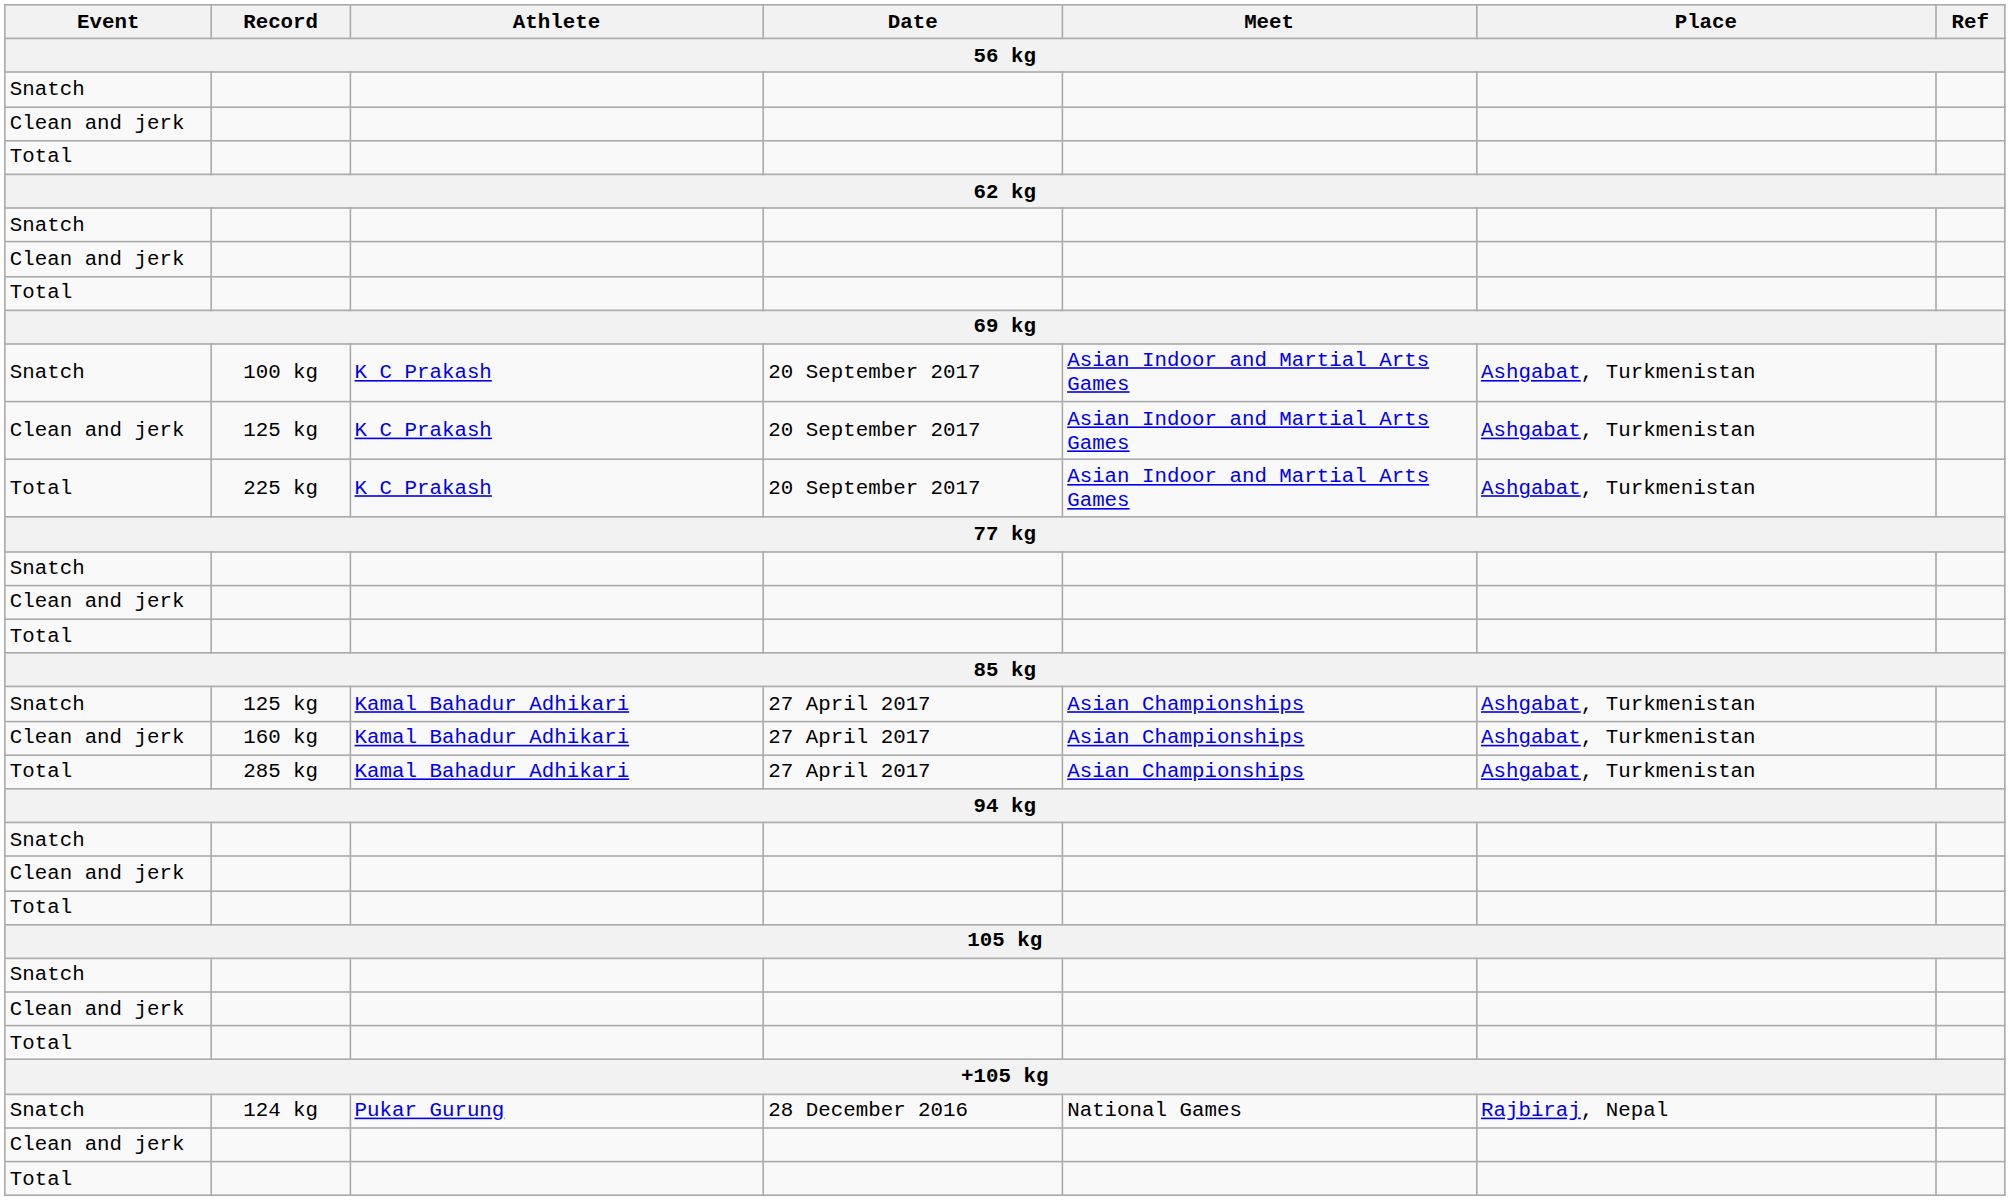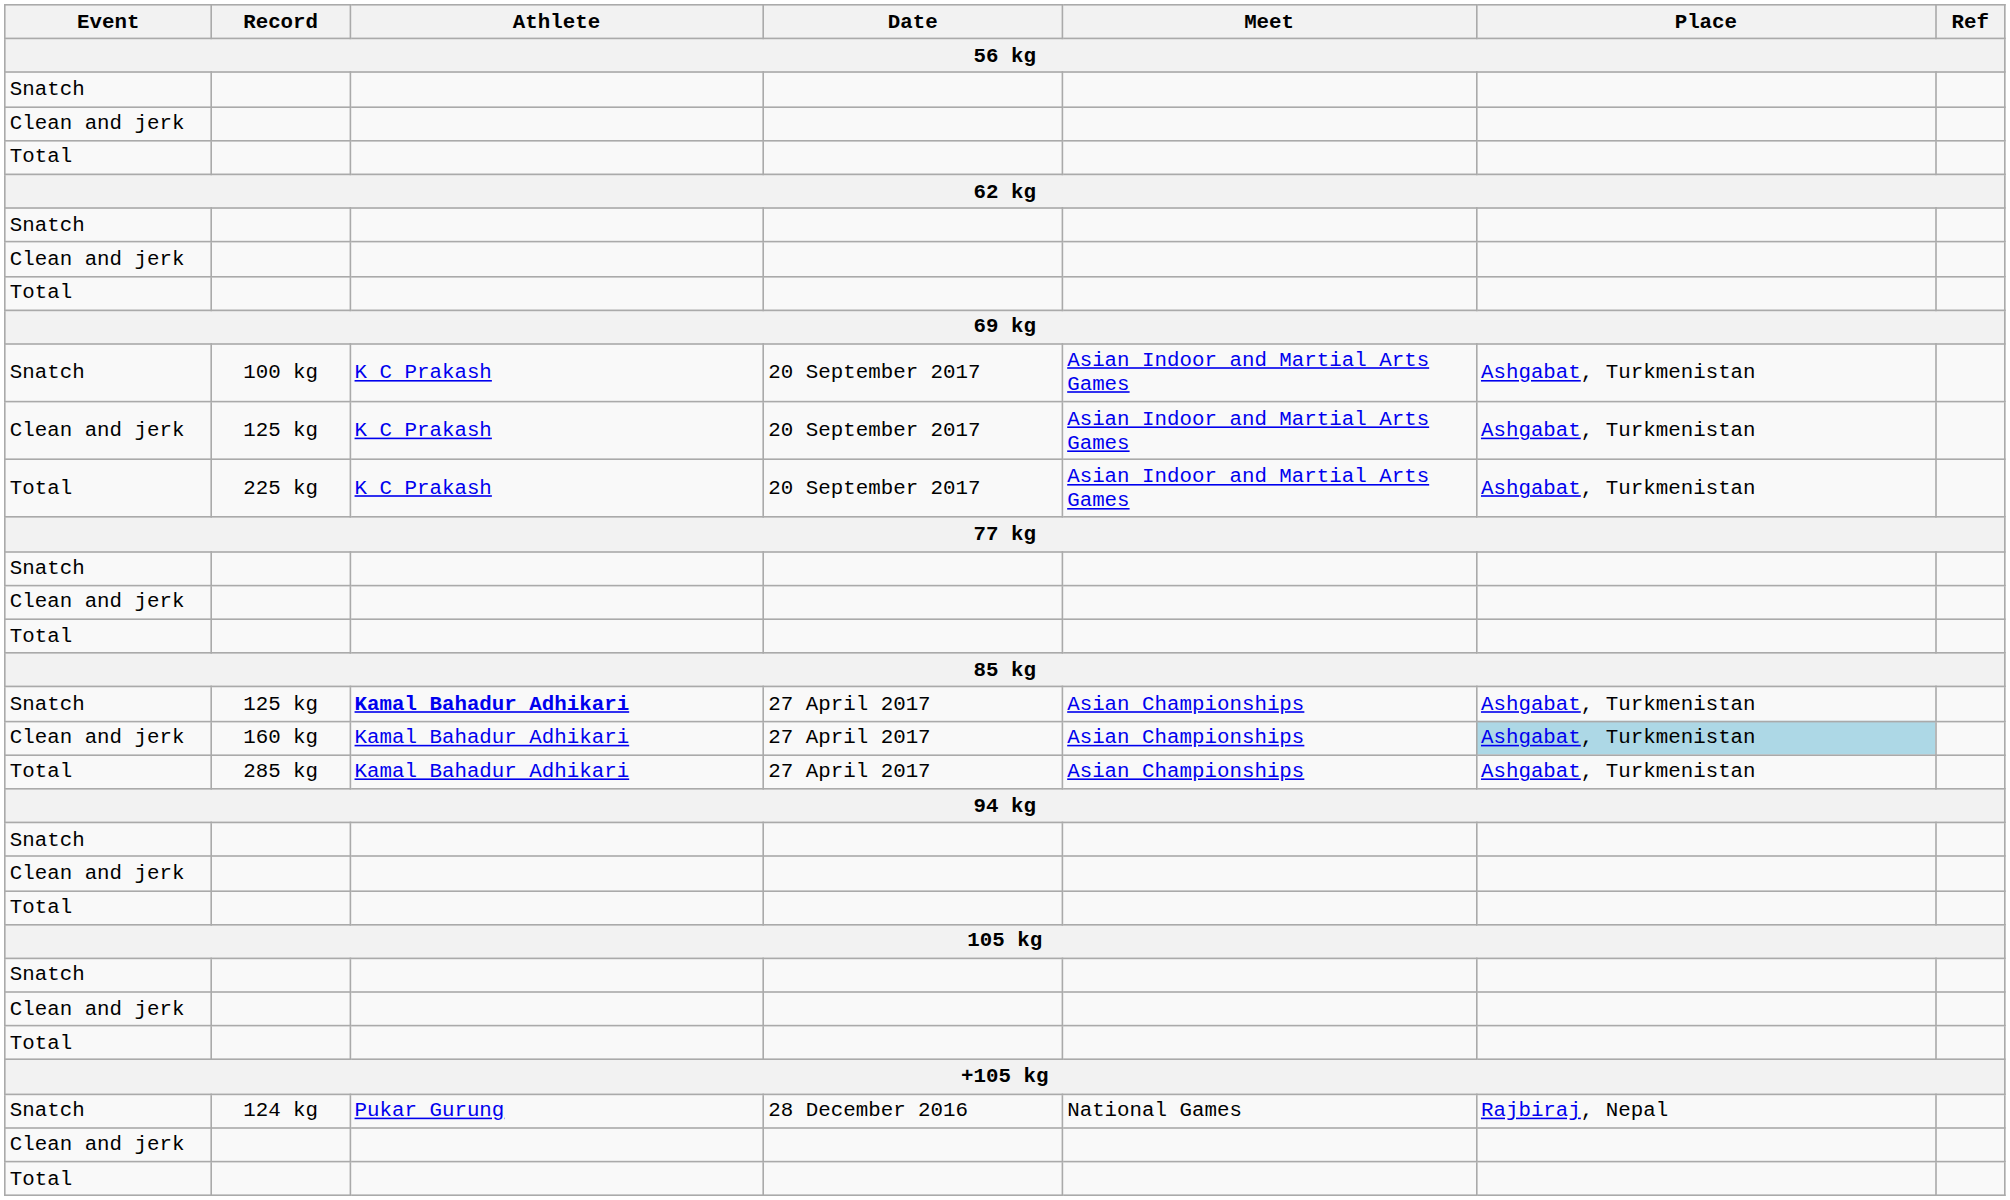Snatch / 125 kg | Athlete: normal -> bold
160 kg | Place: no background -> lightblue background
